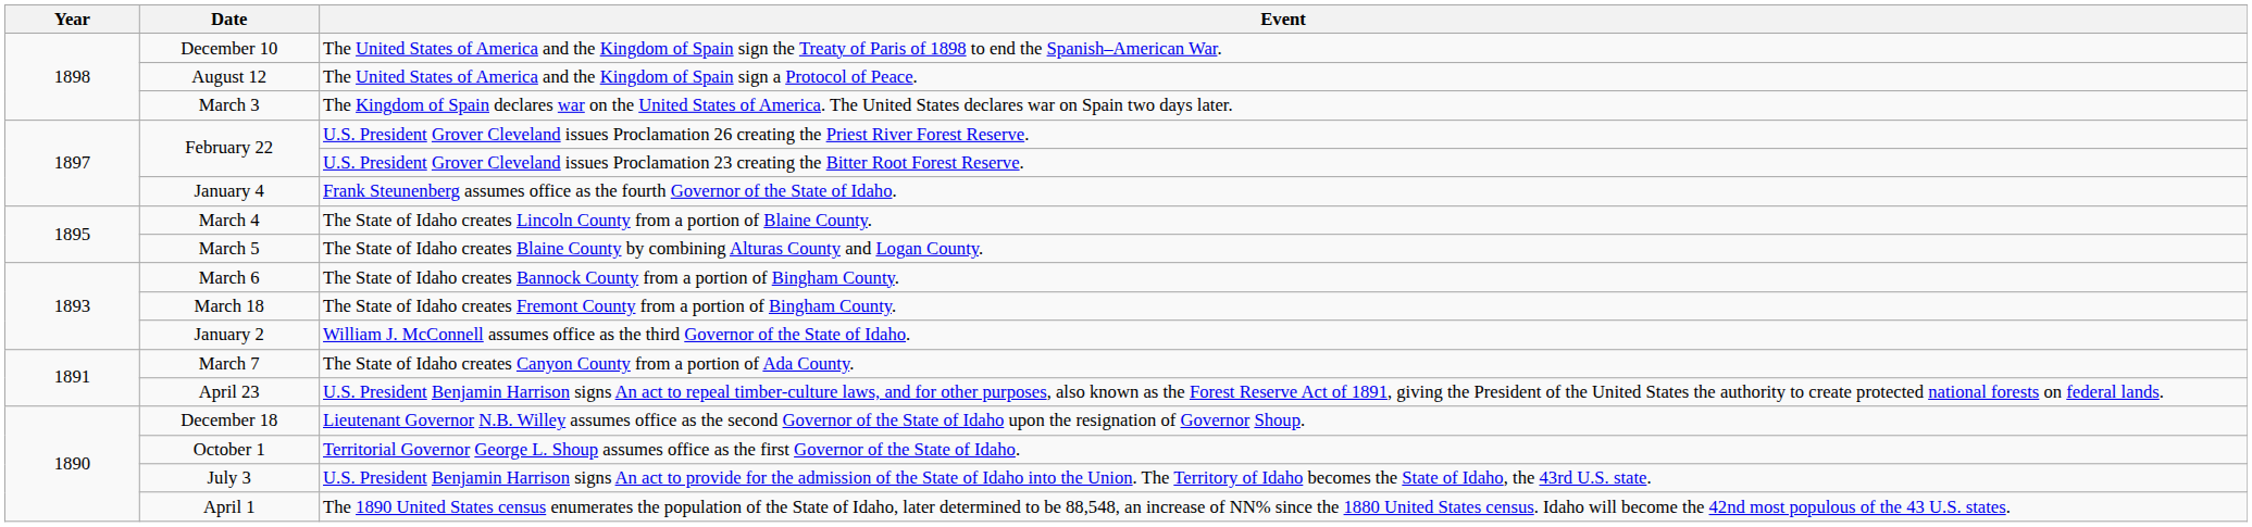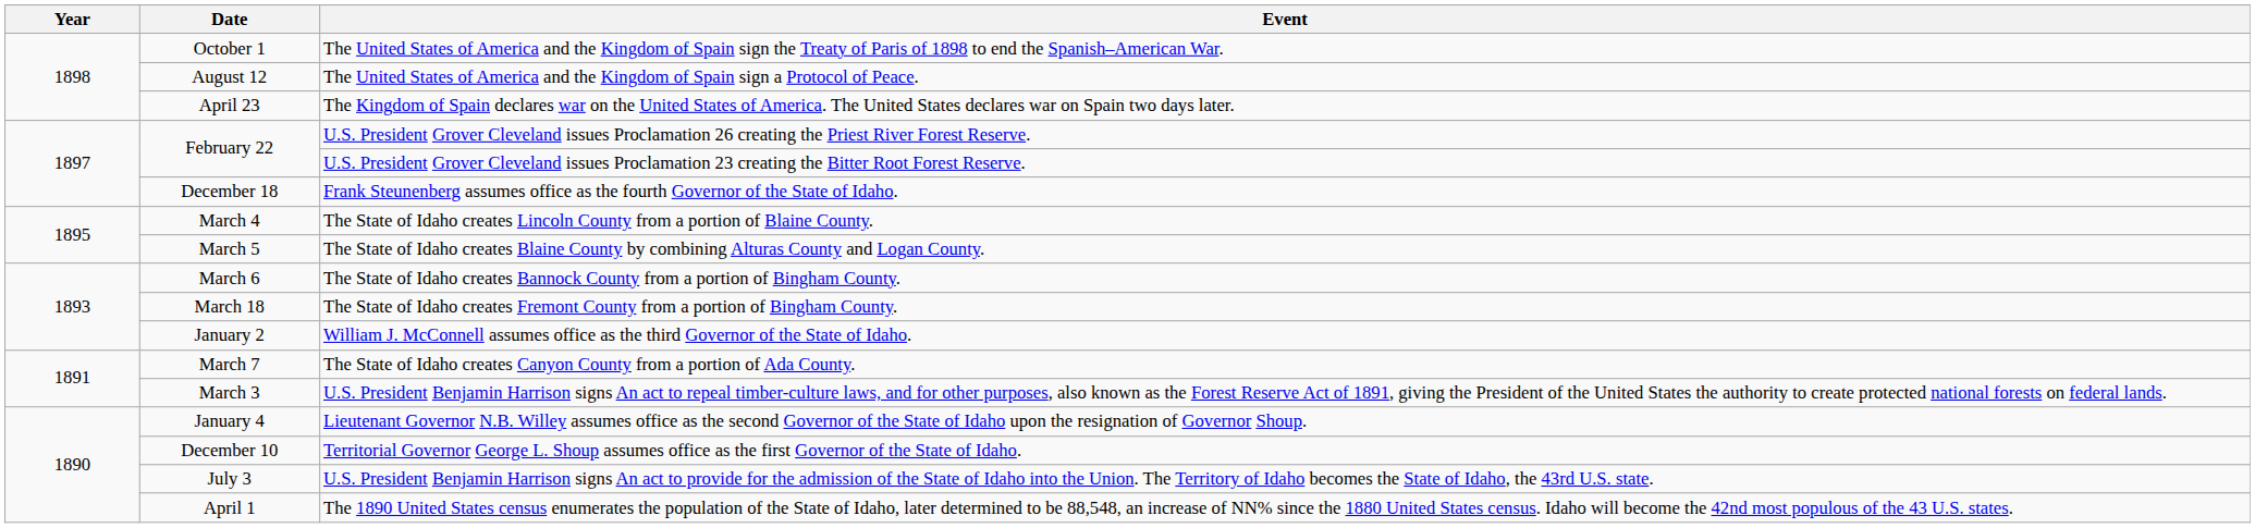row 2 | Date: December 10 -> October 1
row 4 | Date: March 3 -> April 23
row 7 | Date: January 4 -> December 18
row 14 | Date: April 23 -> March 3
row 15 | Date: December 18 -> January 4
row 16 | Date: October 1 -> December 10
